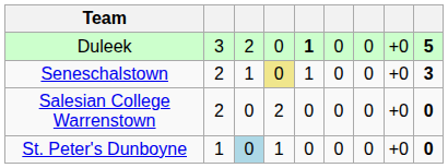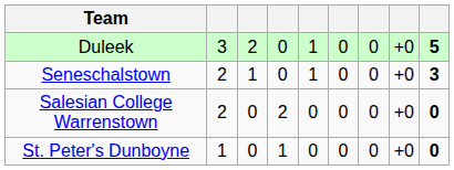Duleek | column 5: bold -> normal
Seneschalstown | column 4: khaki background -> no background
St. Peter's Dunboyne | column 3: lightblue background -> no background
